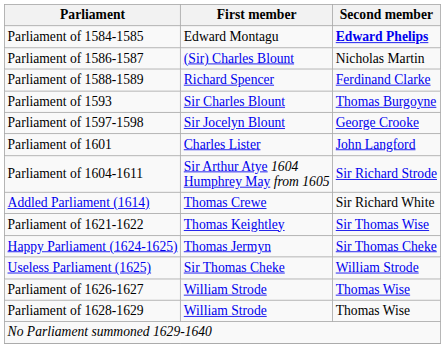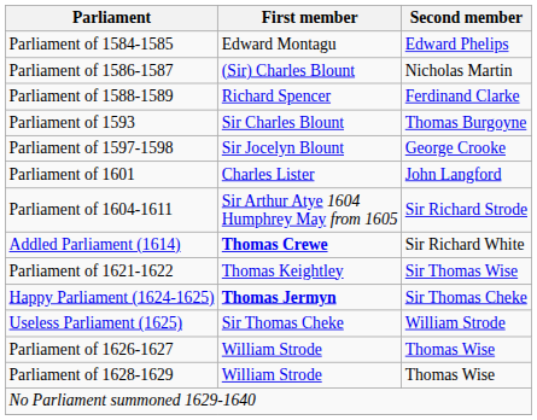Parliament of 1584-1585 | Second member: bold -> normal
Addled Parliament (1614) | First member: normal -> bold
Happy Parliament (1624-1625) | First member: normal -> bold
